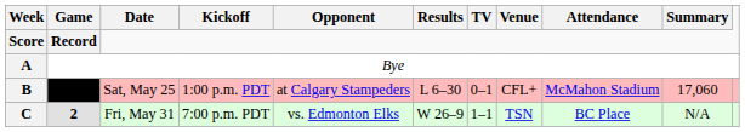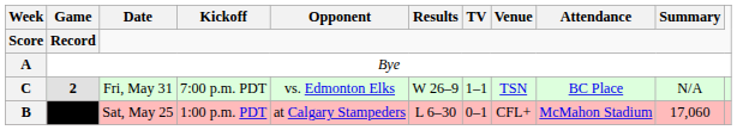rows swapped: B <-> C
